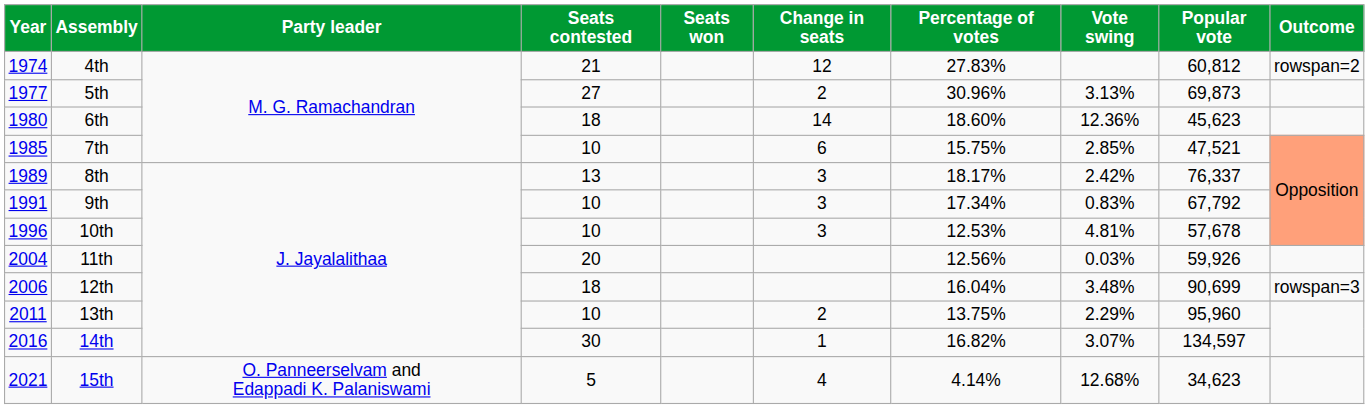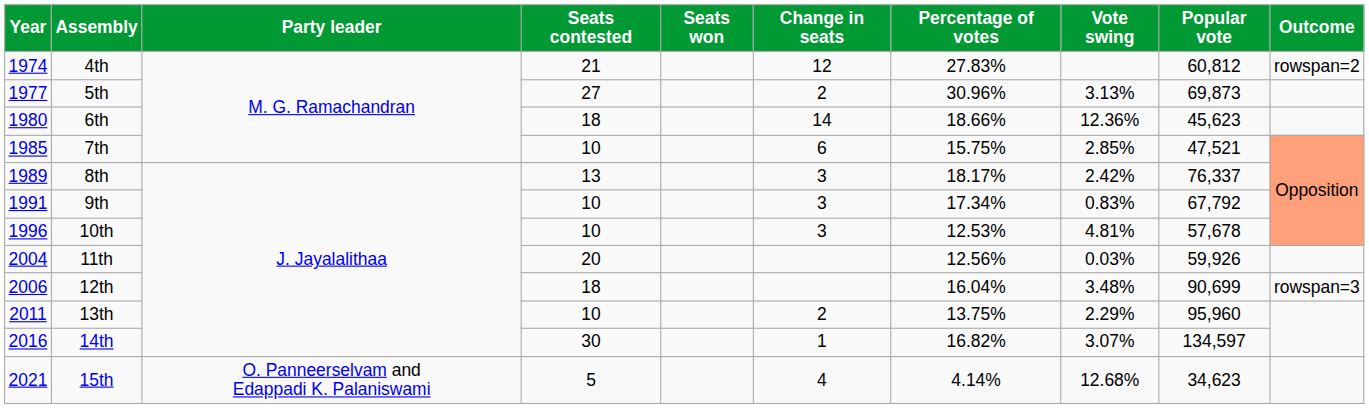6th | Percentage of votes: 18.60% -> 18.66%
